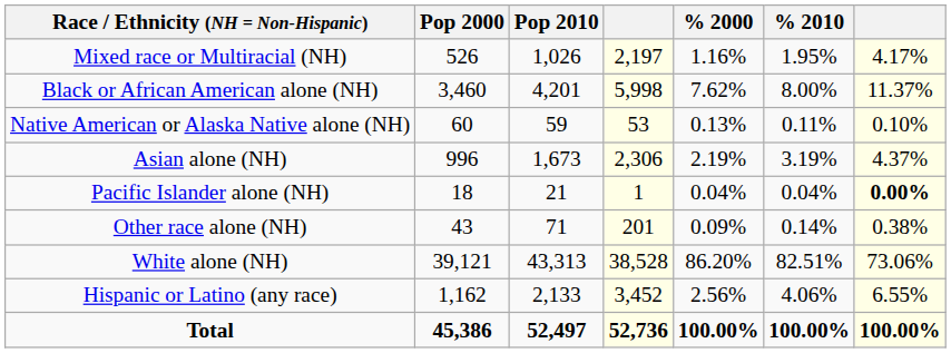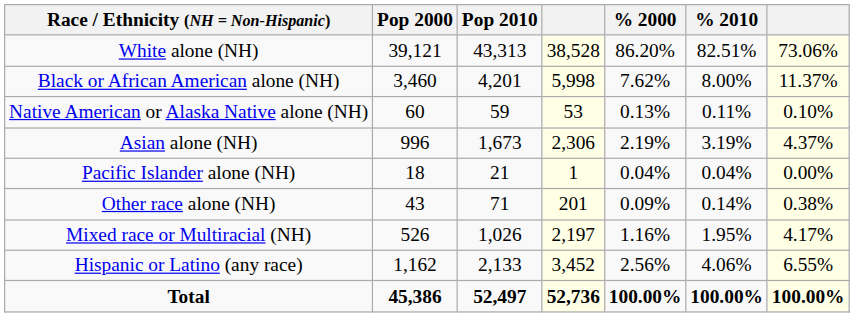rows swapped: White alone (NH) <-> Mixed race or Multiracial (NH)
Pacific Islander alone (NH) | column 7: bold -> normal
